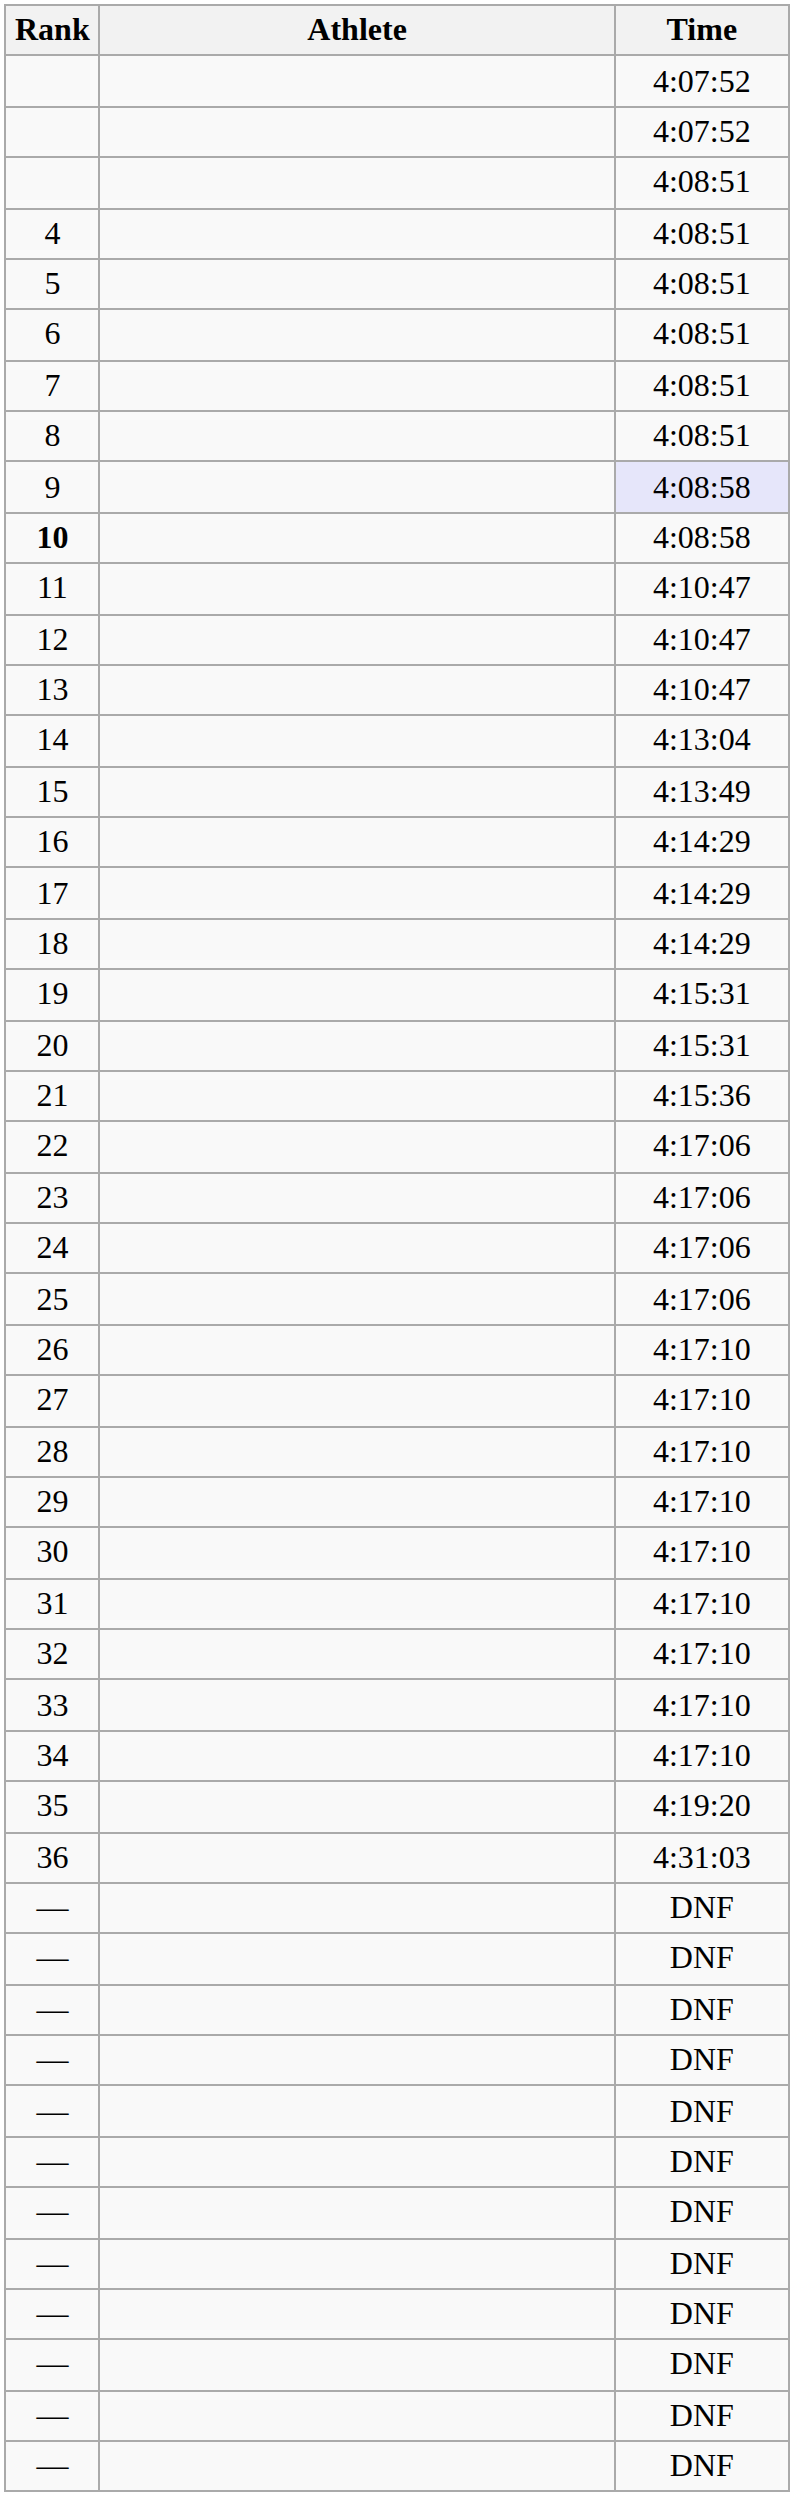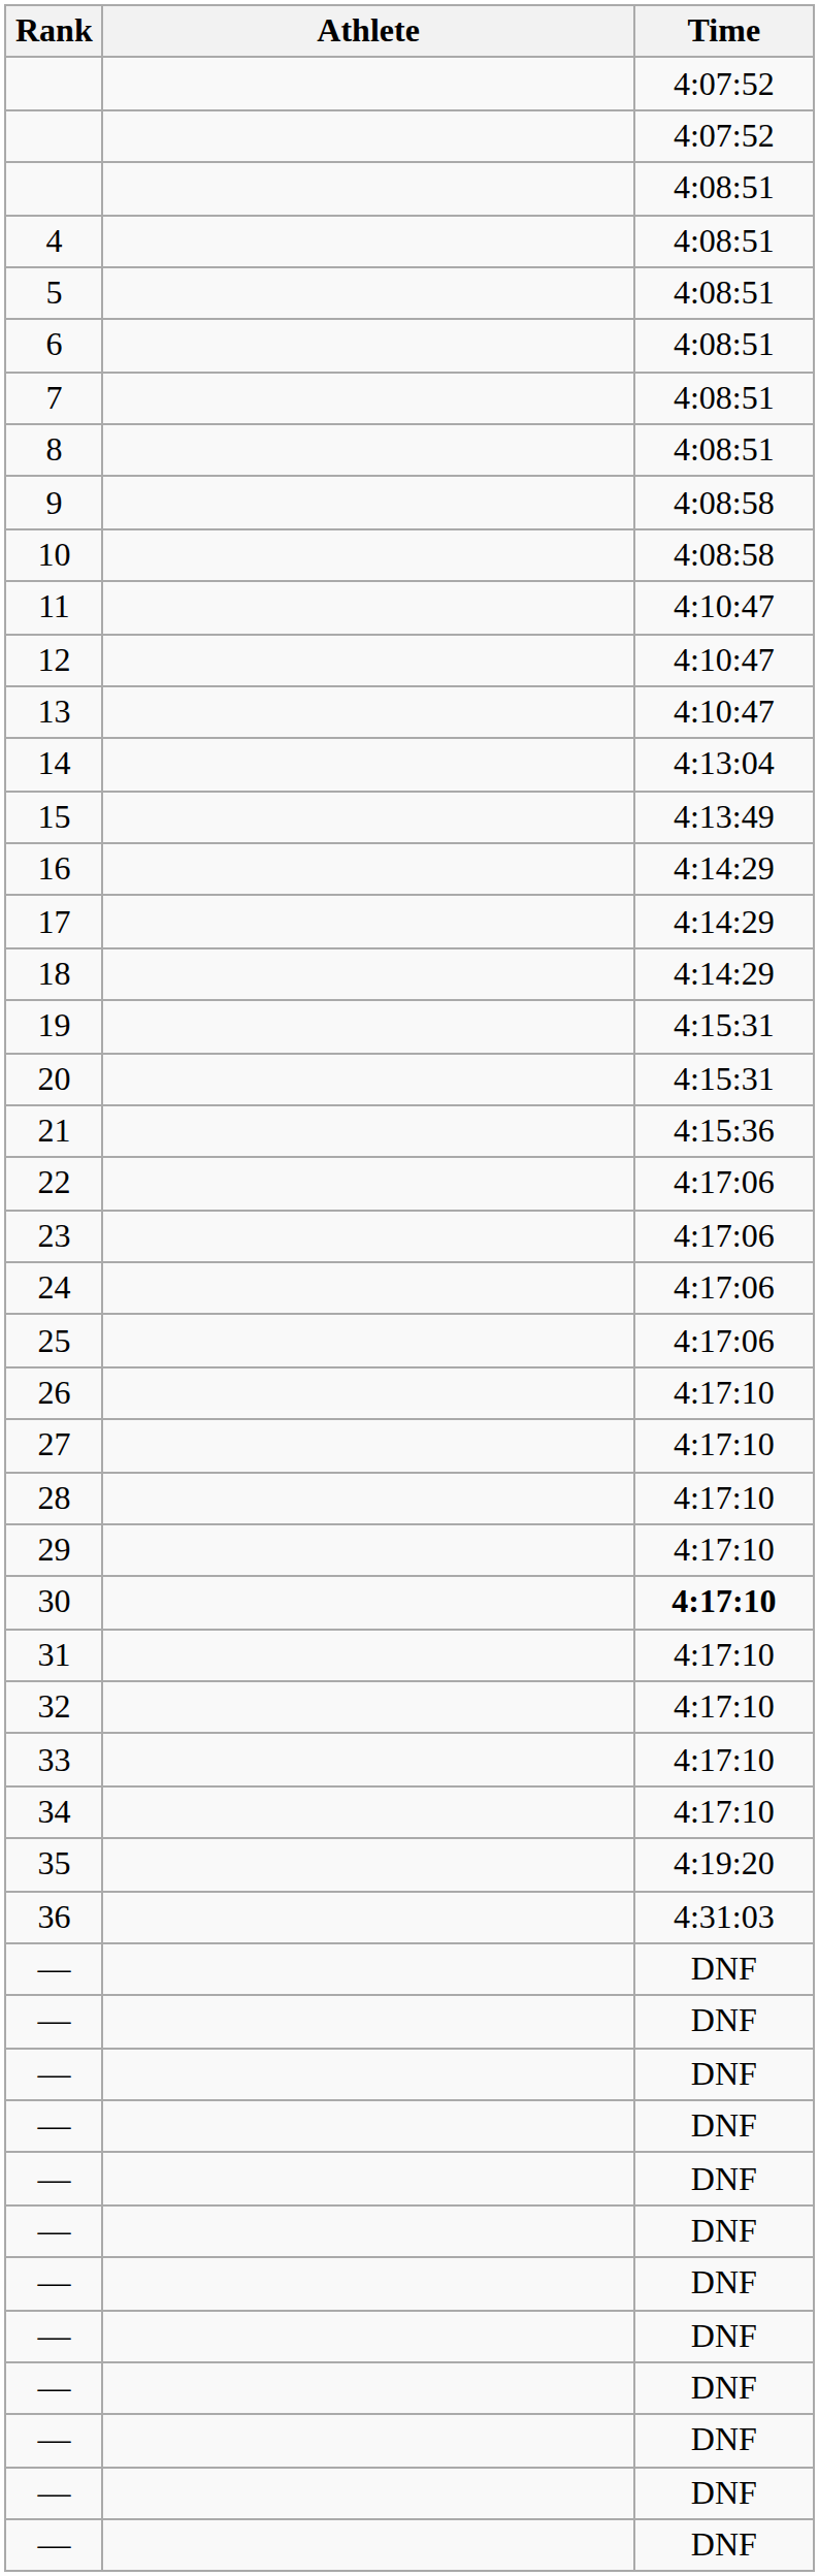9 | Time: lavender background -> no background
10 | Rank: bold -> normal
30 | Time: normal -> bold
